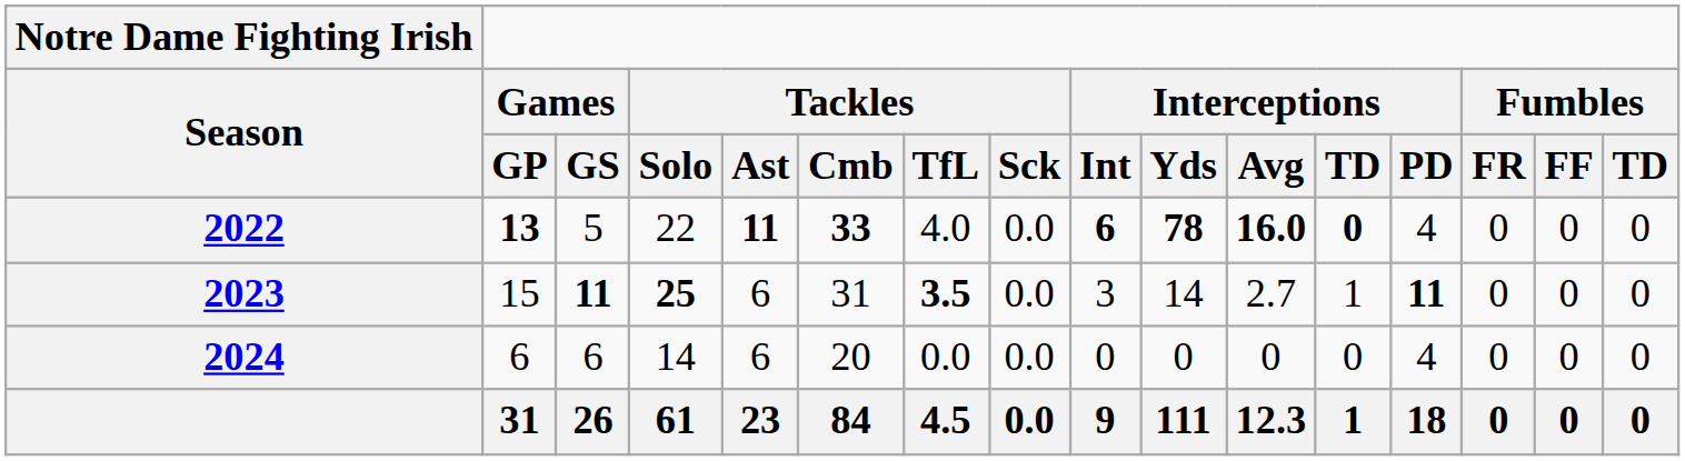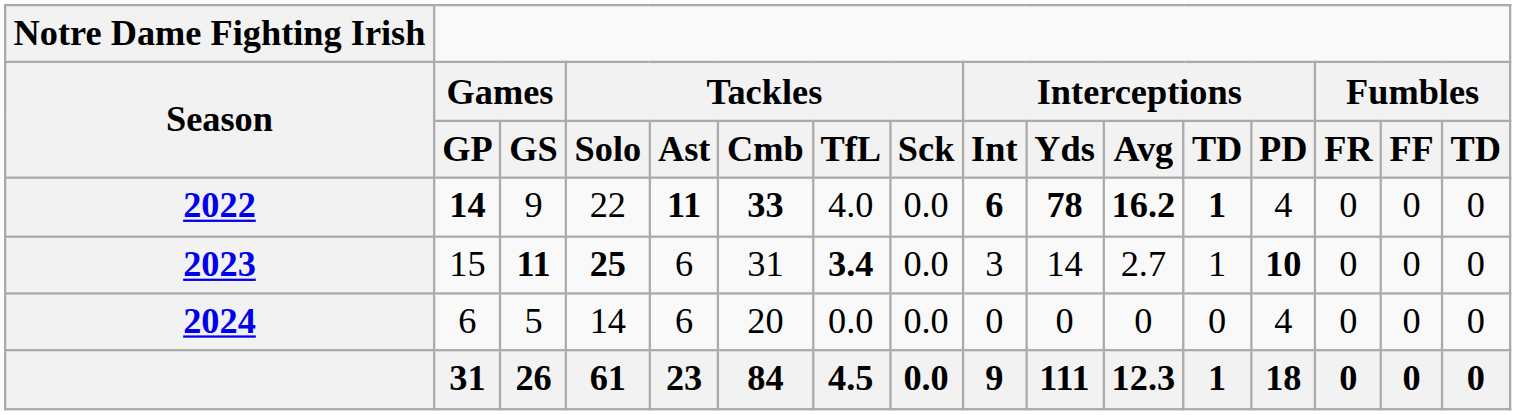2022 | Games / GP: 13 -> 14
2022 | Games / GS: 5 -> 9
2022 | Interceptions / Avg: 16.0 -> 16.2
2022 | Interceptions / TD: 0 -> 1
2023 | Tackles / TfL: 3.5 -> 3.4
2023 | Interceptions / PD: 11 -> 10
2024 | Games / GS: 6 -> 5
